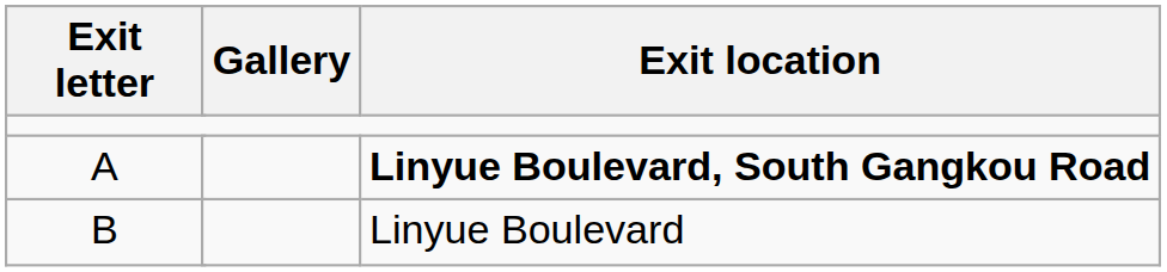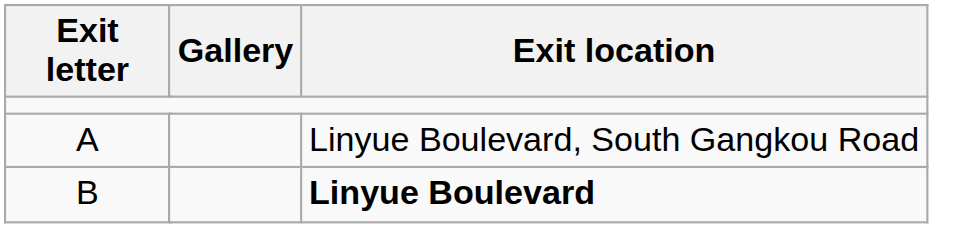Linyue Boulevard, South Gangkou Road | Exit location: bold -> normal
Linyue Boulevard | Exit location: normal -> bold
